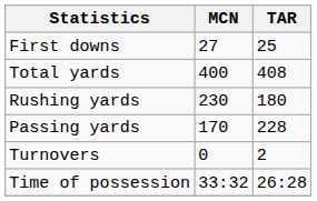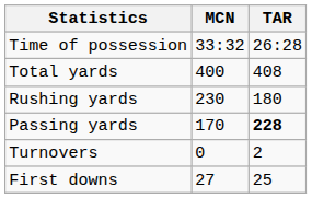rows swapped: First downs <-> Time of possession
Passing yards | TAR: normal -> bold
